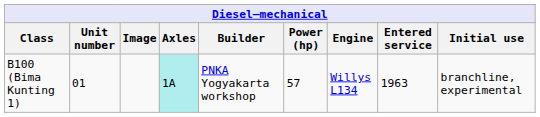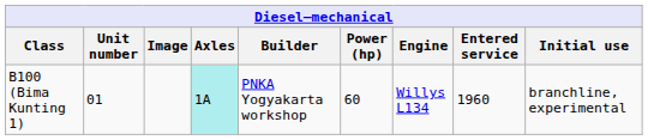B100 (Bima Kunting 1) | Power (hp): 57 -> 60
B100 (Bima Kunting 1) | Entered service: 1963 -> 1960
